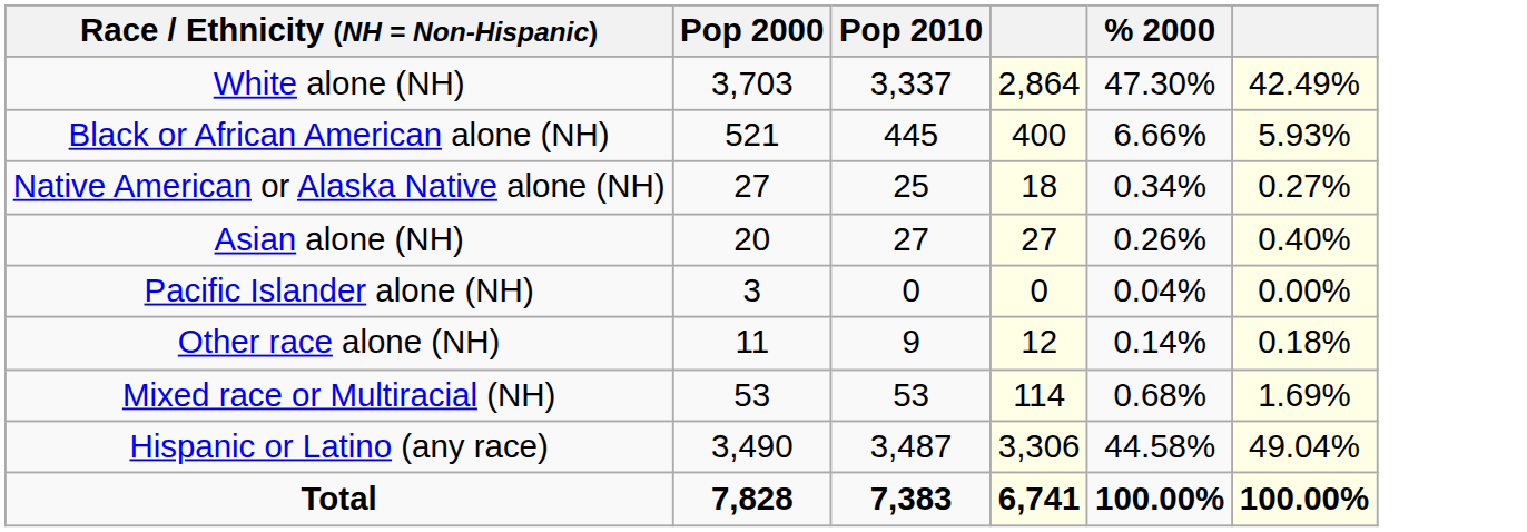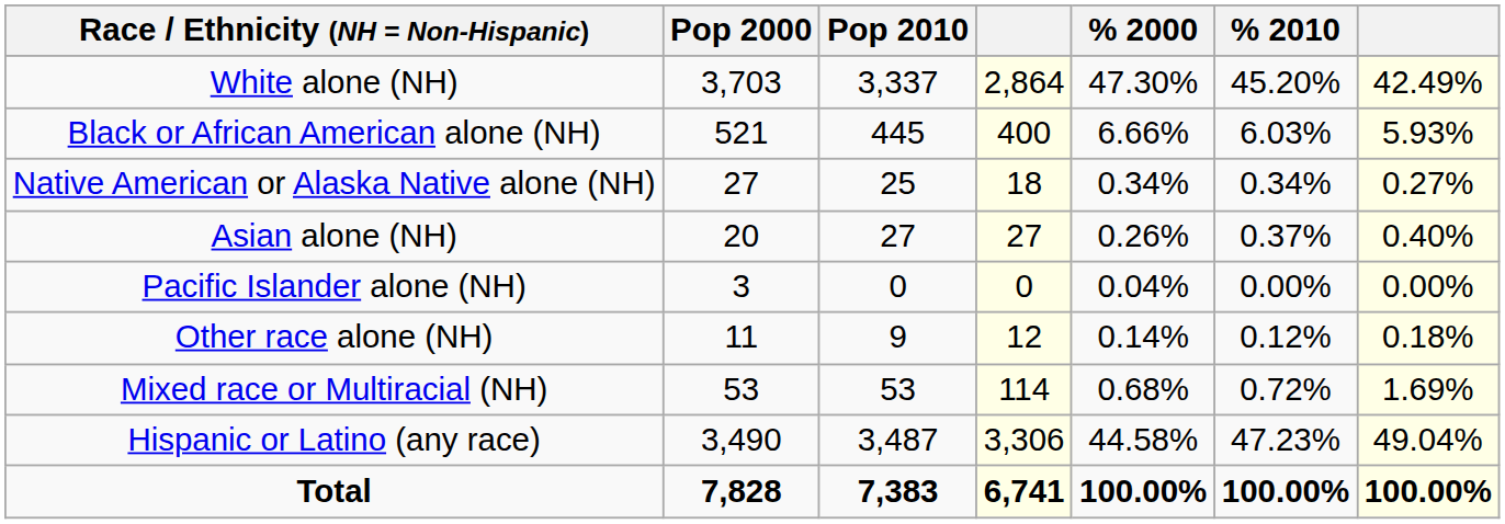+ column: % 2010 | 45.20% | 6.03% | 0.34% | 0.37% | 0.00% | 0.12% | 0.72% | 47.23% | 100.00%
